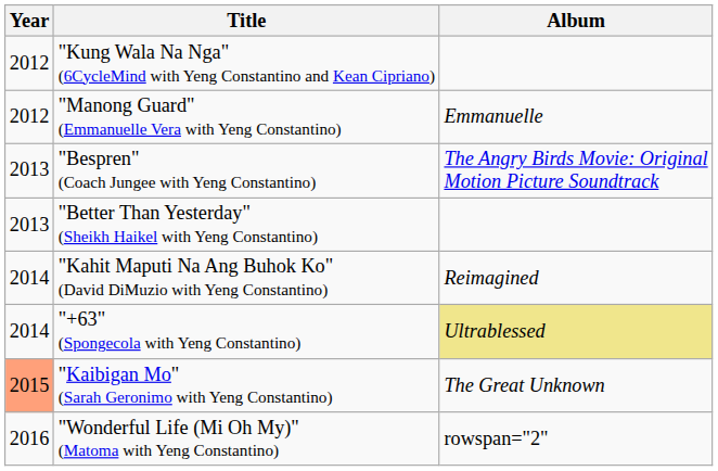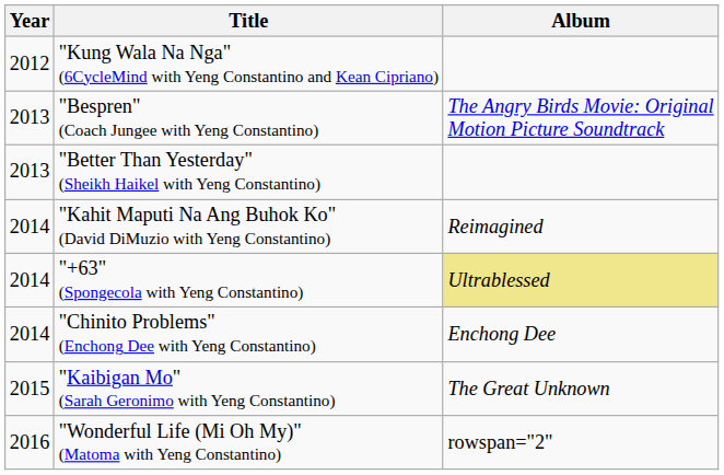- row: 2012 | "Manong Guard" (Emmanuelle Vera with Yeng Constantino) | Emmanuelle
+ row: 2014 | "Chinito Problems" (Enchong Dee with Yeng Constantino) | Enchong Dee
"Kaibigan Mo" (Sarah Geronimo with Yeng Constantino) | Year: lightsalmon background -> no background
